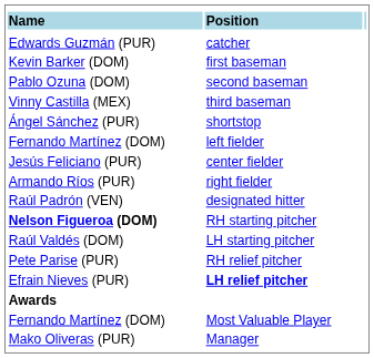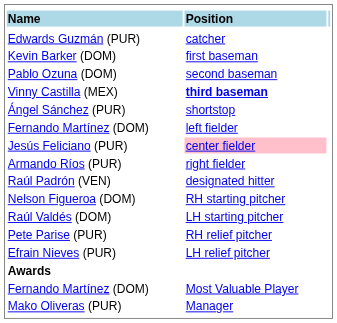third baseman | column 2: normal -> bold
center fielder | column 2: no background -> pink background
RH starting pitcher | column 1: bold -> normal
LH relief pitcher | column 2: bold -> normal
